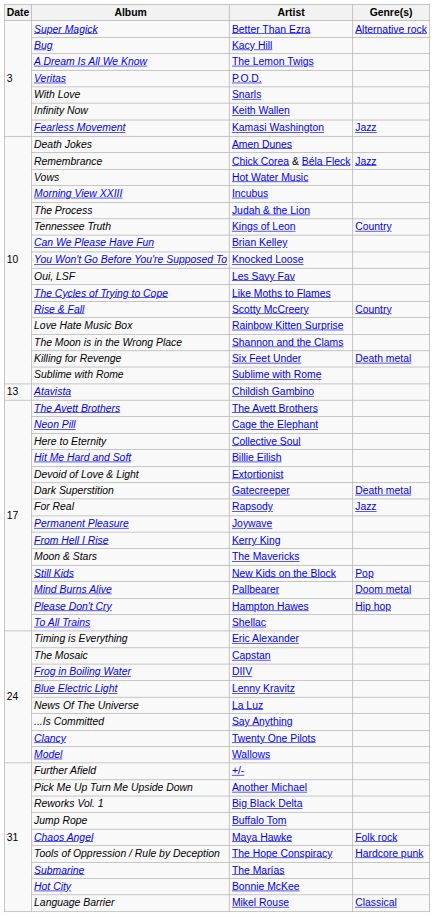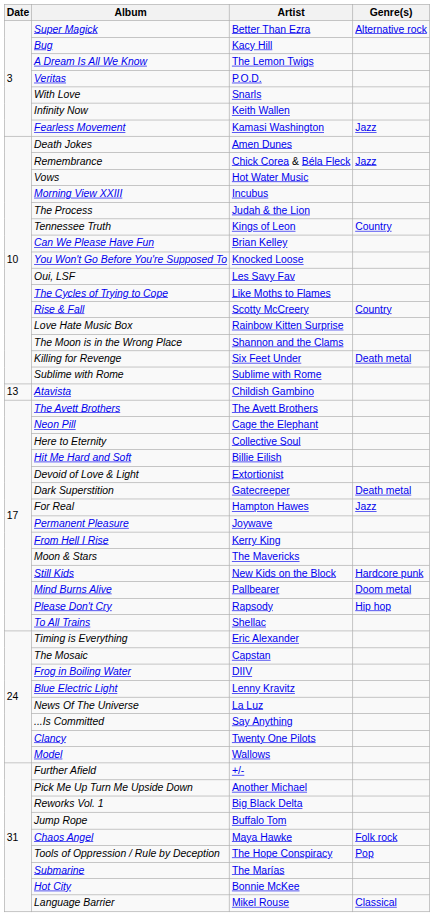For Real | Artist: Rapsody -> Hampton Hawes
Still Kids | Genre(s): Pop -> Hardcore punk
Please Don't Cry | Artist: Hampton Hawes -> Rapsody
Tools of Oppression / Rule by Deception | Genre(s): Hardcore punk -> Pop
